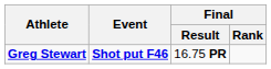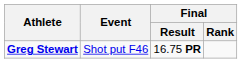Greg Stewart | Event: bold -> normal
